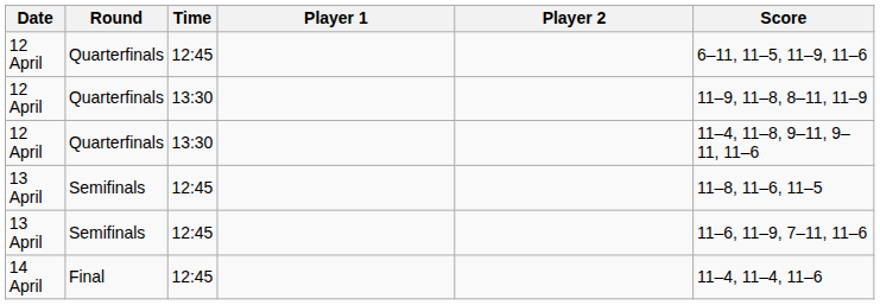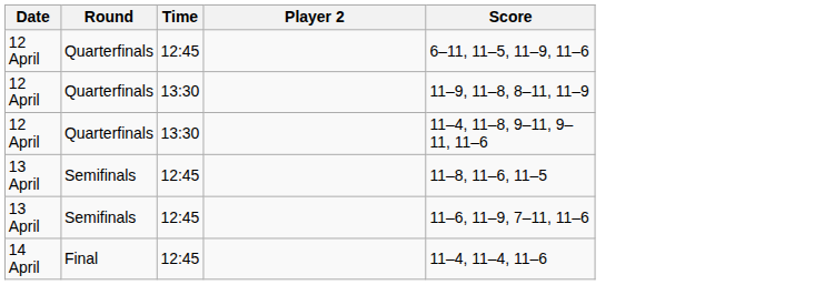- column: Player 1
